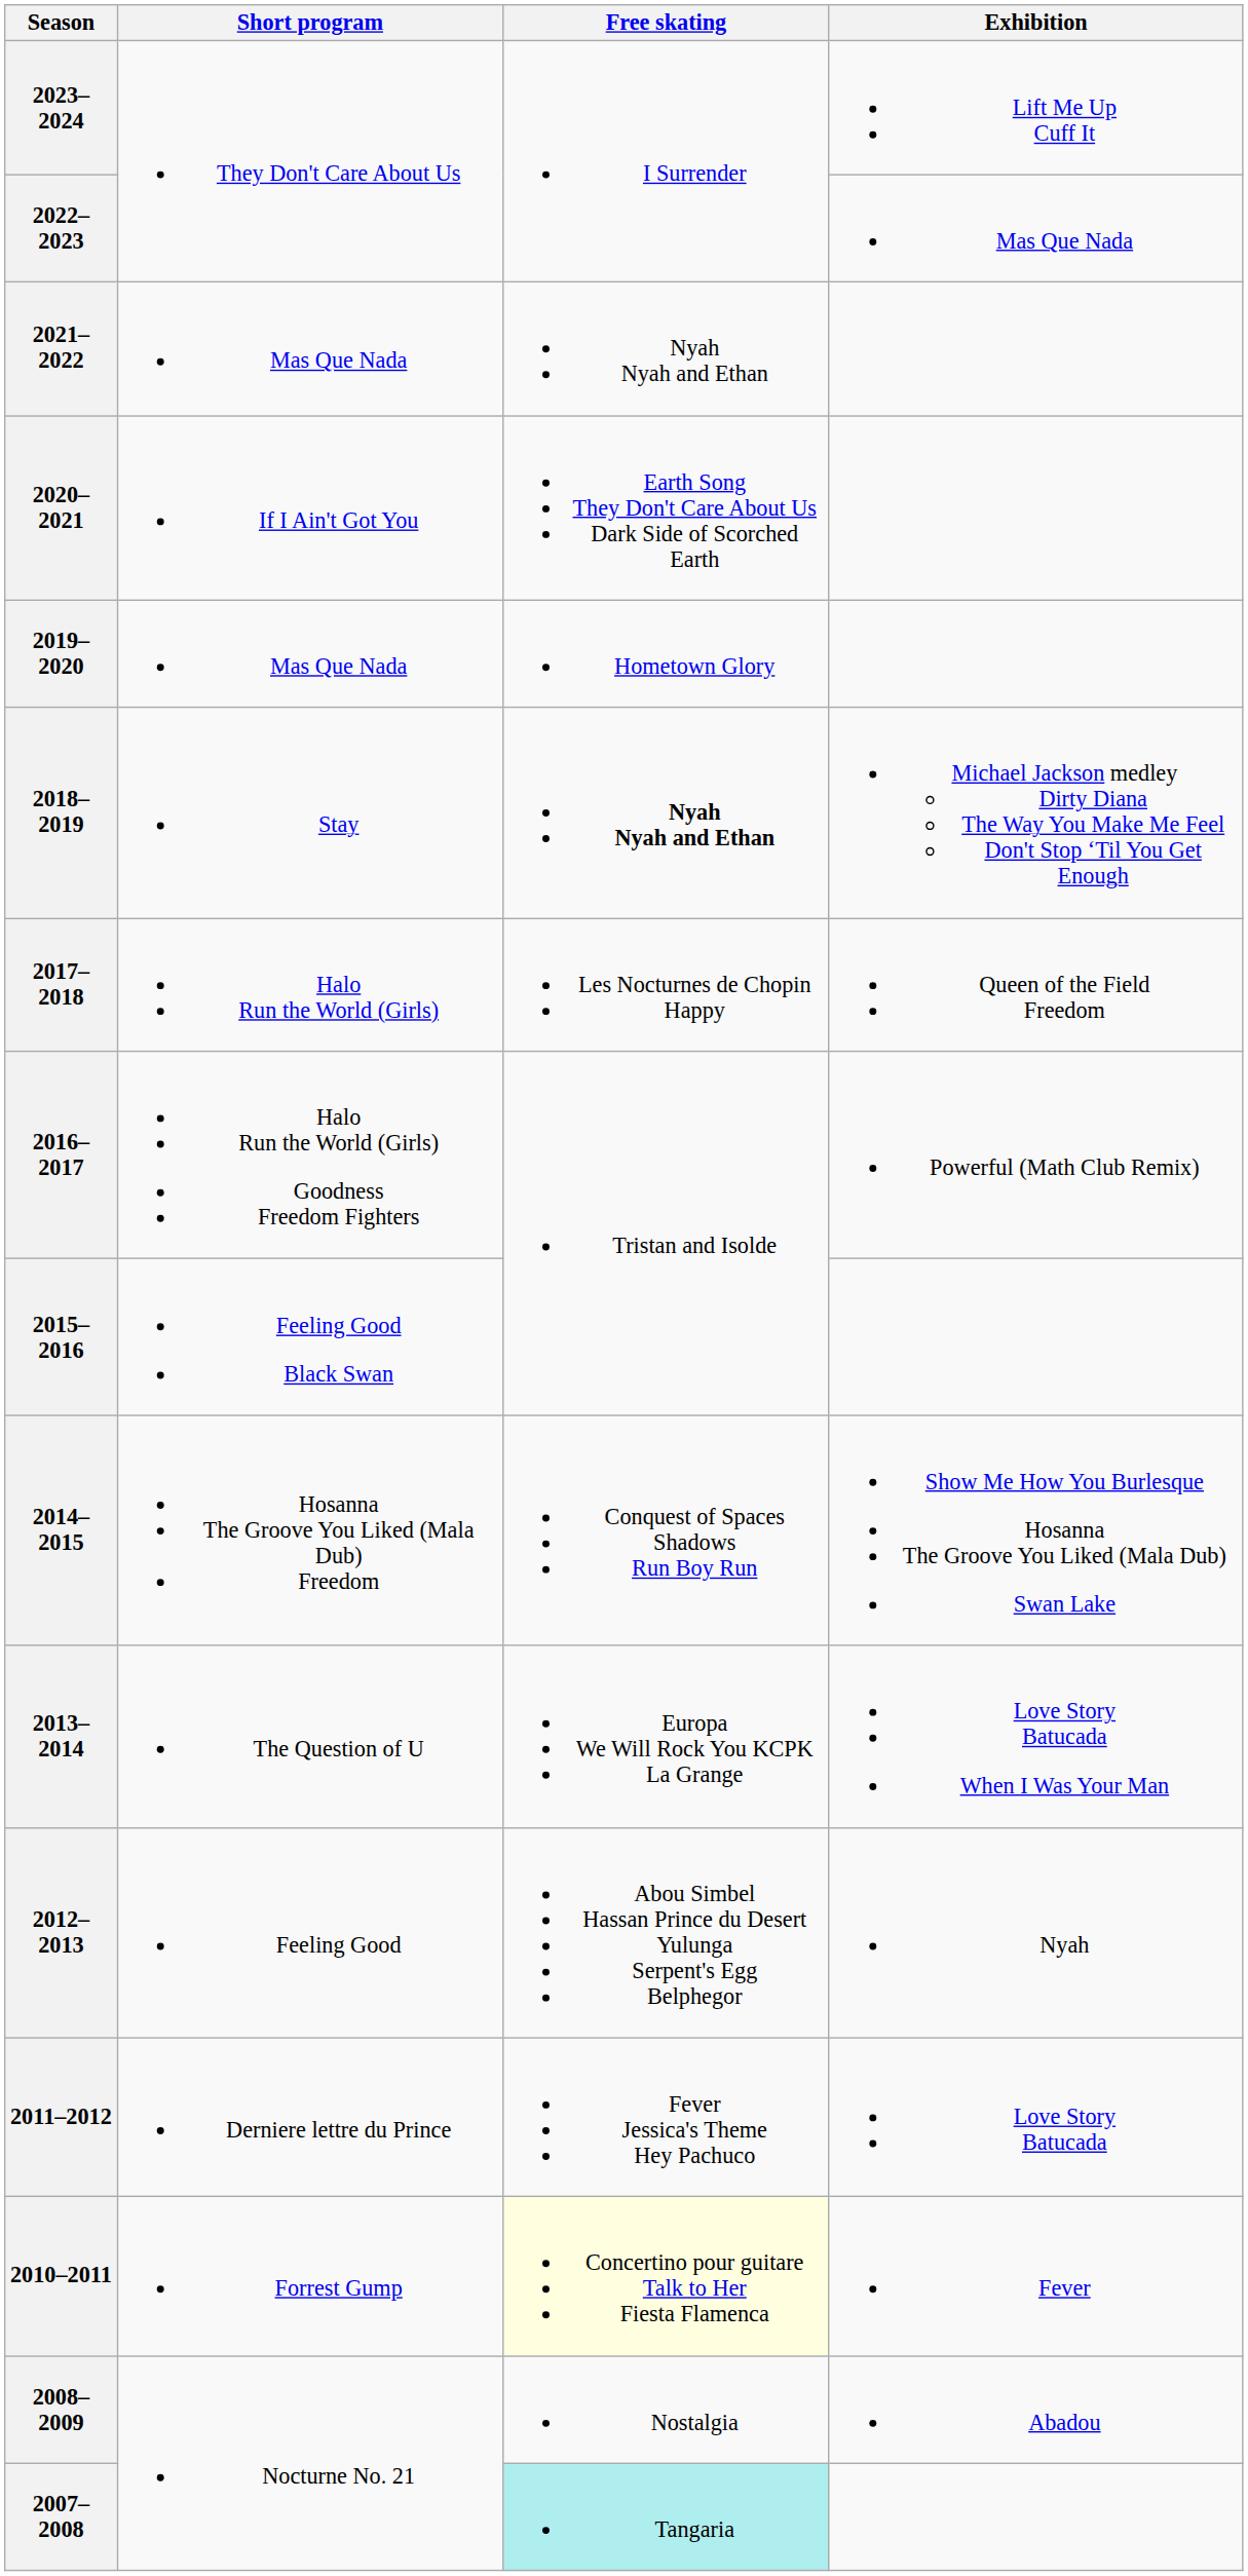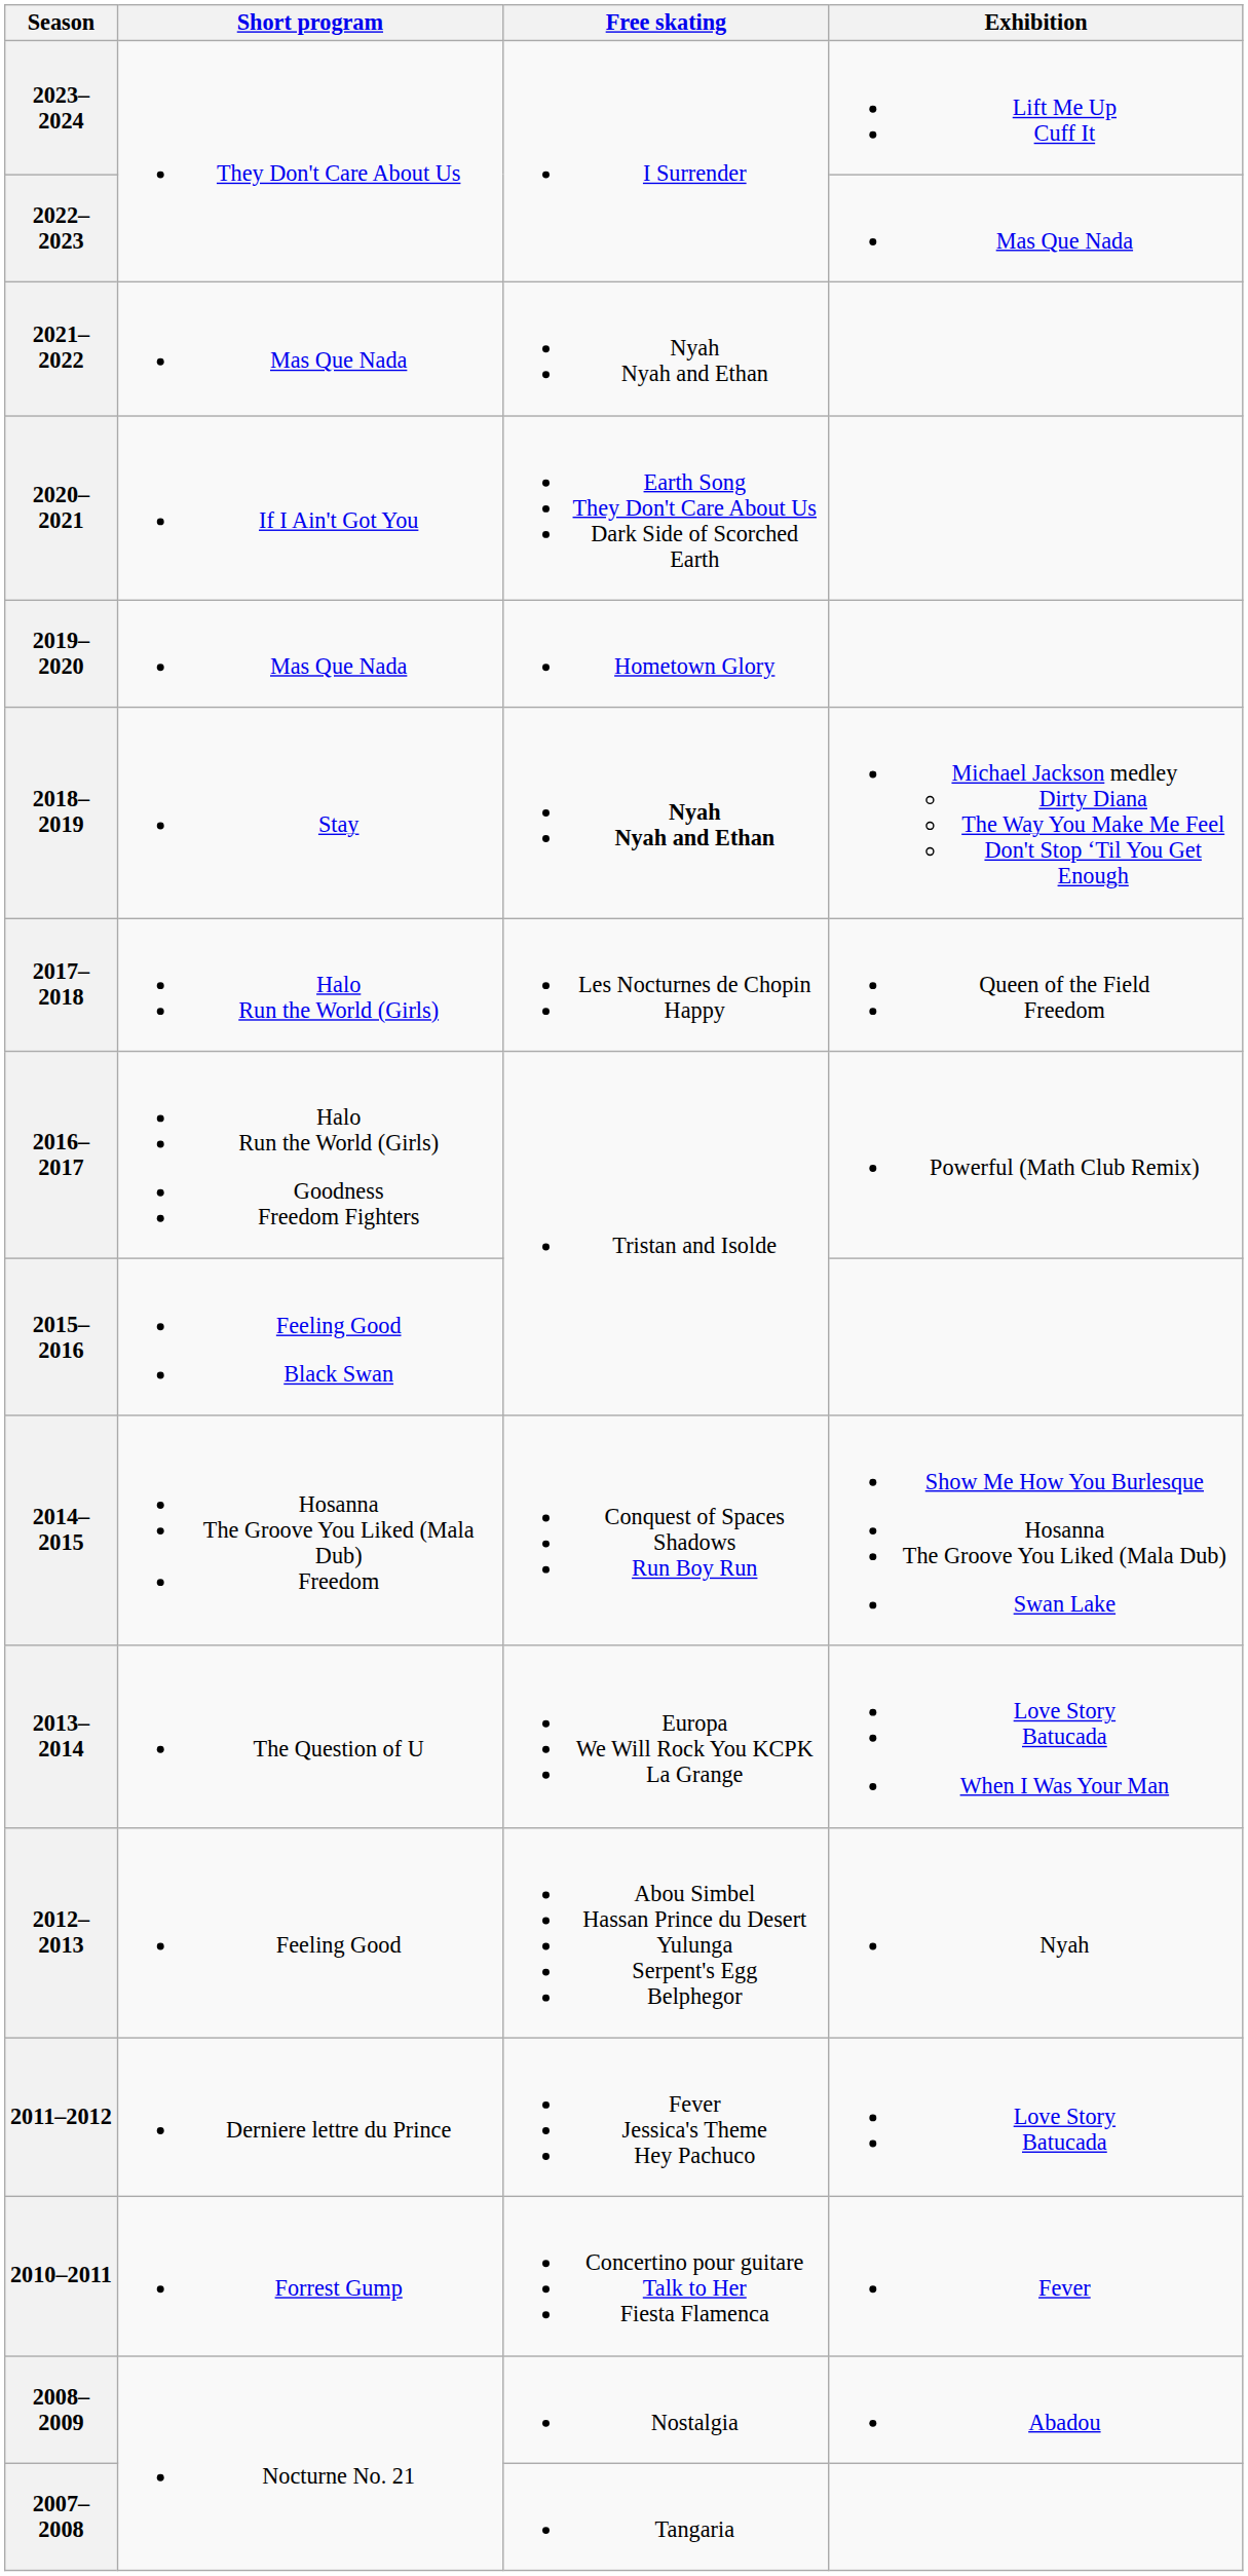2010–2011 | Free skating: lightyellow background -> no background
2007–2008 | Free skating: paleturquoise background -> no background
